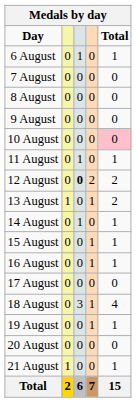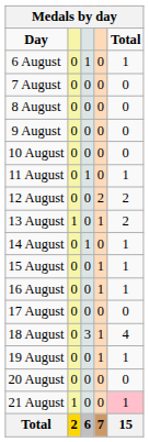10 August | Total: pink background -> no background
12 August | column 3: bold -> normal
21 August | Total: no background -> pink background
